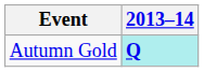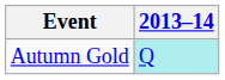Autumn Gold | 2013–14: bold -> normal
